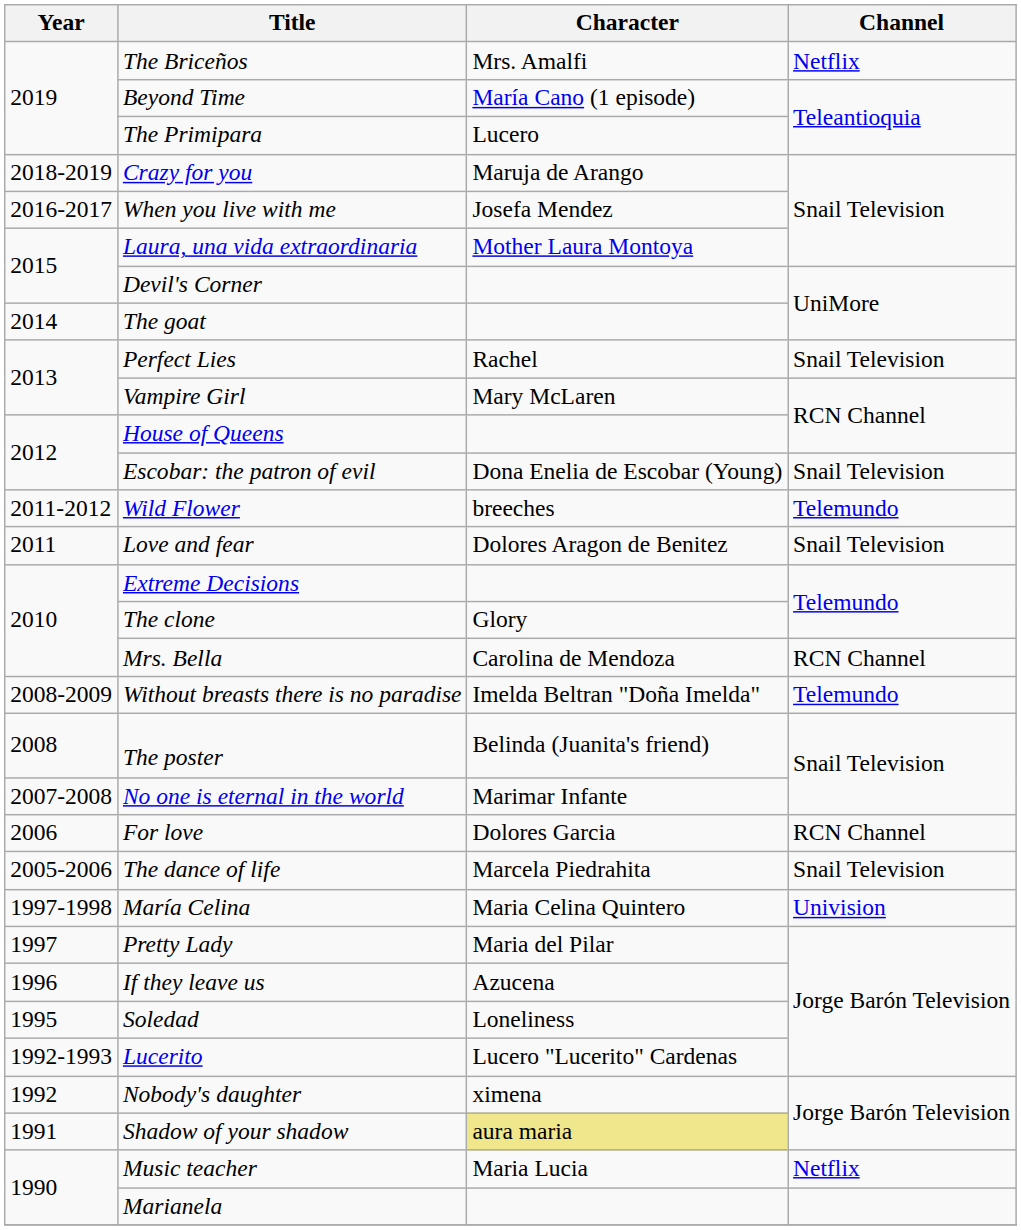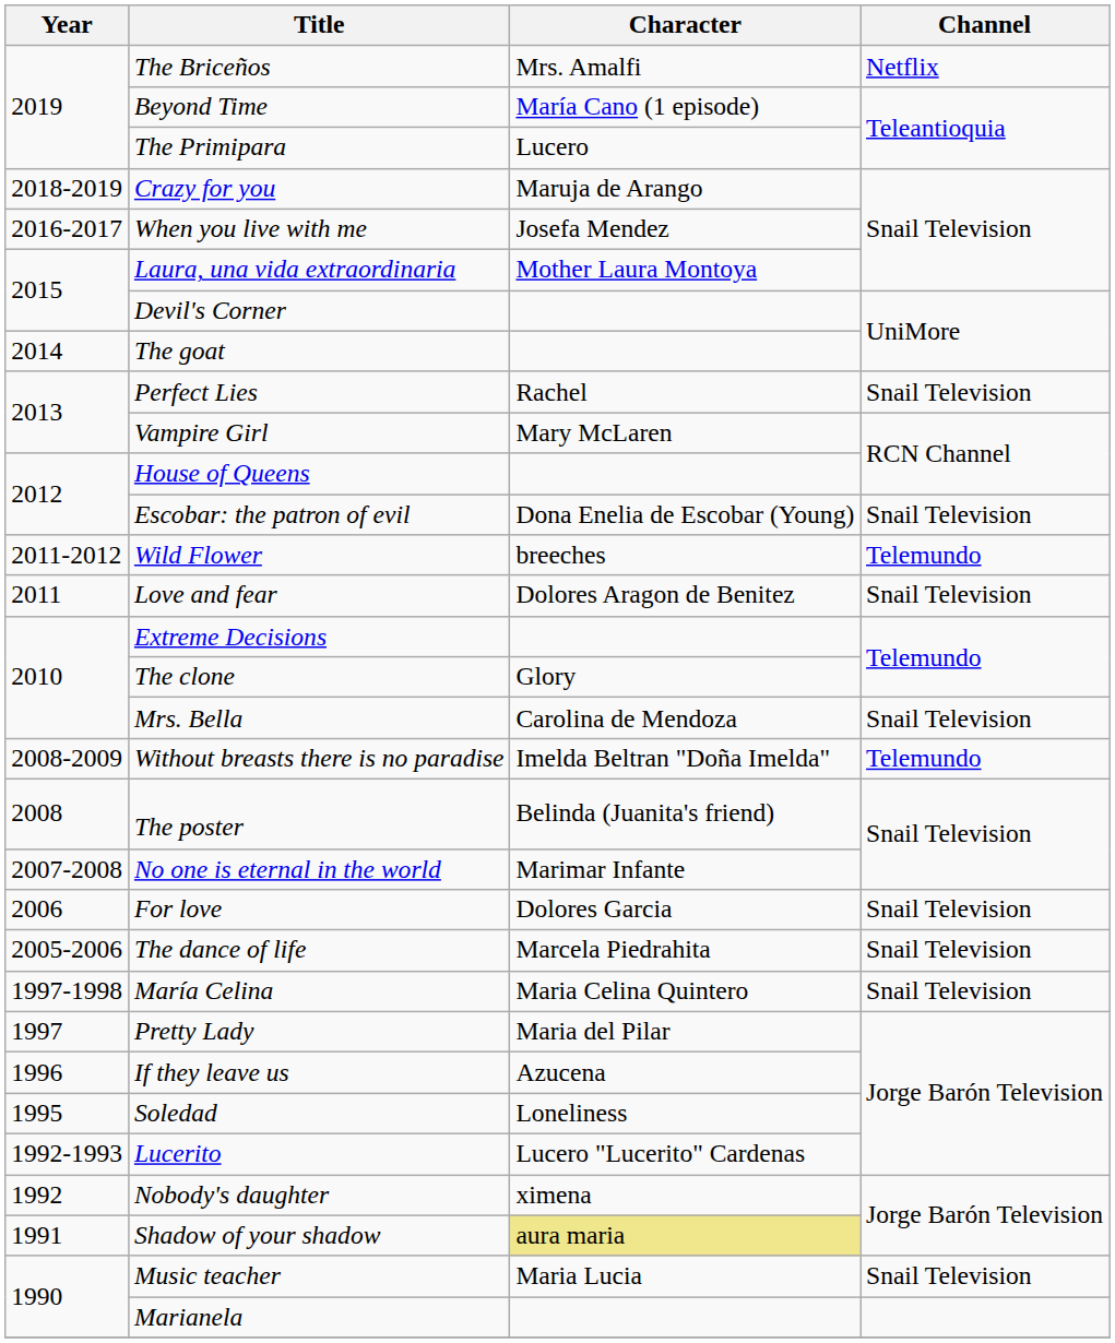Mrs. Bella | Channel: RCN Channel -> Snail Television
For love | Channel: RCN Channel -> Snail Television
María Celina | Channel: Univision -> Snail Television
Music teacher | Channel: Netflix -> Snail Television
